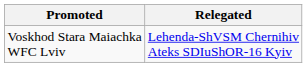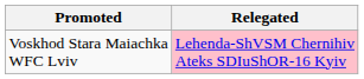Voskhod Stara Maiachka WFC Lviv | Relegated: no background -> pink background
